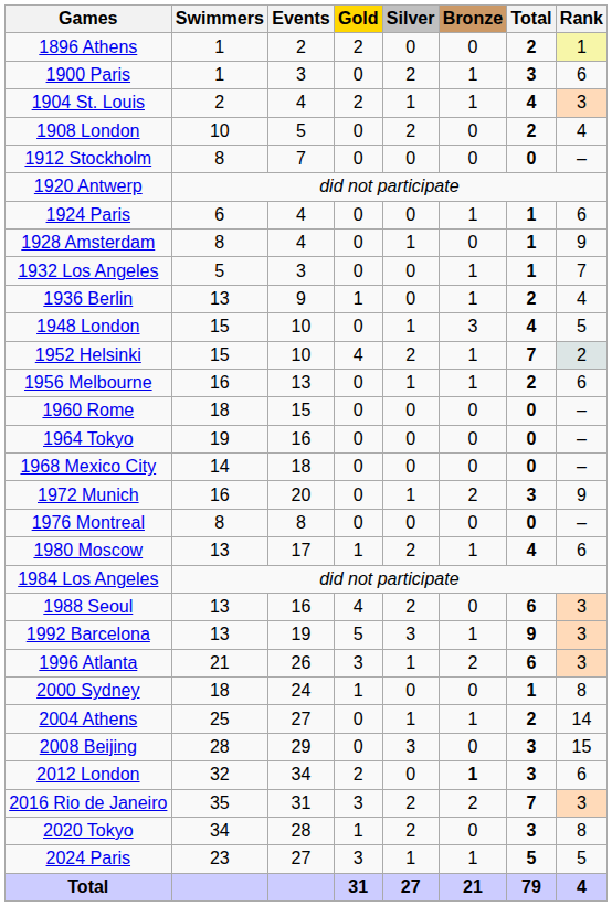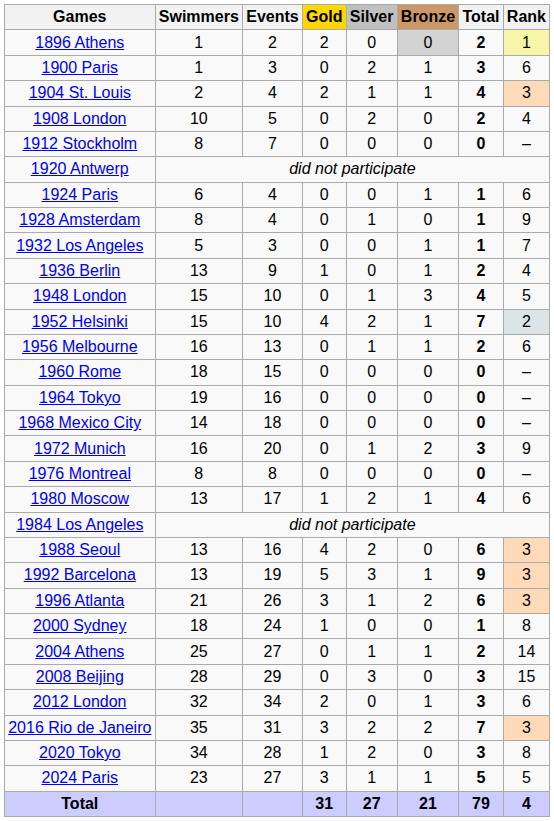1896 Athens | Bronze: no background -> lightgrey background
2012 London | Bronze: bold -> normal
